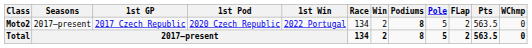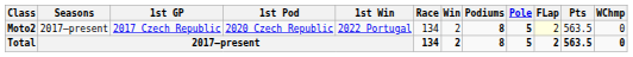Moto2 | Pole: normal -> bold
Moto2 | FLap: no background -> lightyellow background
